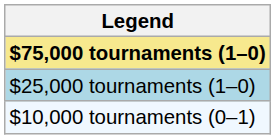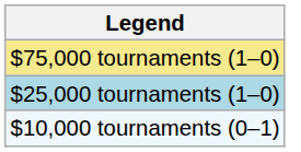row 2 | column 1: bold -> normal
